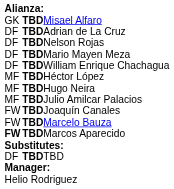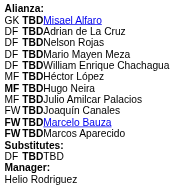Hugo Neira | column 1: normal -> bold
Marcelo Bauza | column 1: normal -> bold
